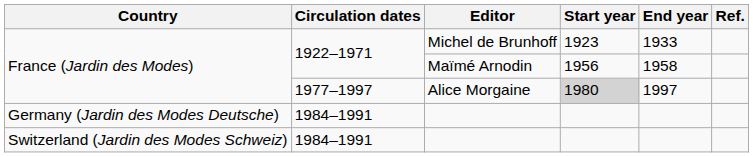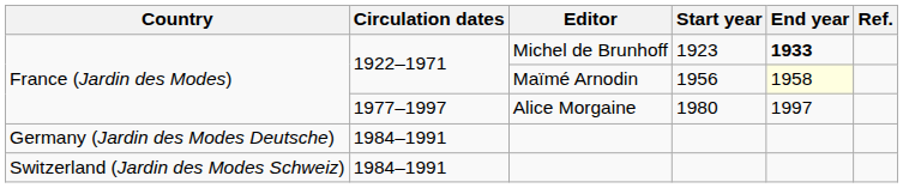Michel de Brunhoff | End year: normal -> bold
Maïmé Arnodin | End year: no background -> lightyellow background
Alice Morgaine | Start year: lightgrey background -> no background
